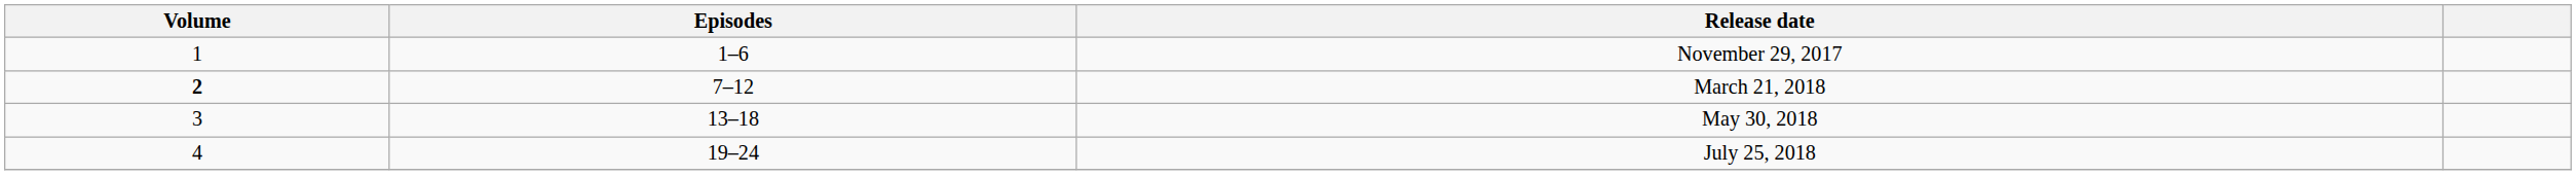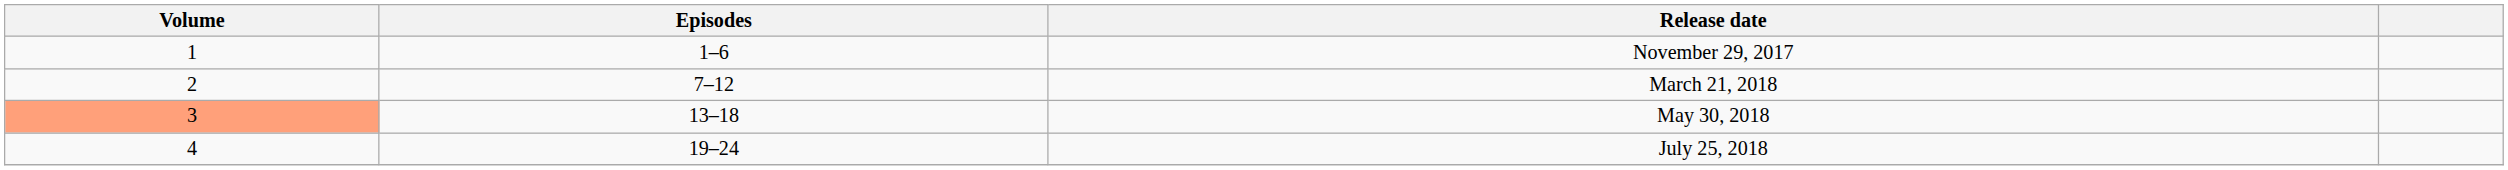March 21, 2018 | Volume: bold -> normal
May 30, 2018 | Volume: no background -> lightsalmon background
